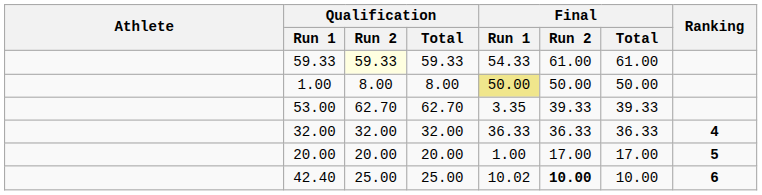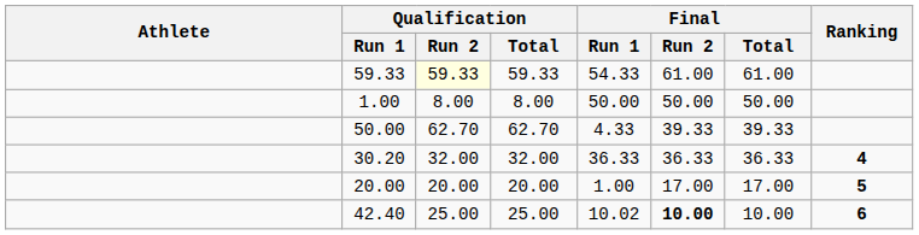row 4 | Final / Run 1: khaki background -> no background
row 5 | Qualification / Run 1: 53.00 -> 50.00
row 5 | Final / Run 1: 3.35 -> 4.33
row 6 | Qualification / Run 1: 32.00 -> 30.20
